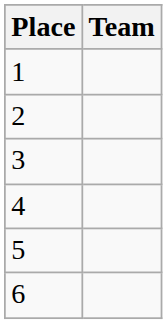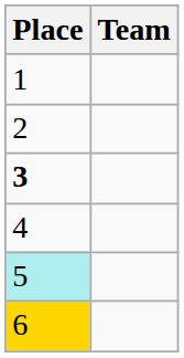3 | Place: normal -> bold
5 | Place: no background -> paleturquoise background
6 | Place: no background -> gold background
